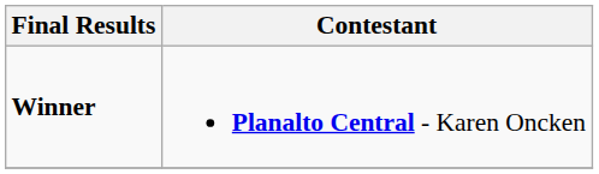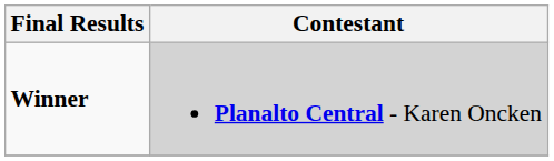Winner | Contestant: no background -> lightgrey background
